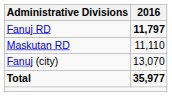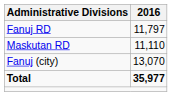Fanuj RD | 2016: bold -> normal
